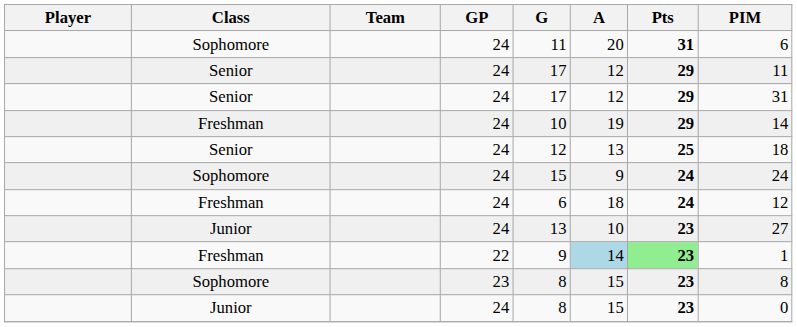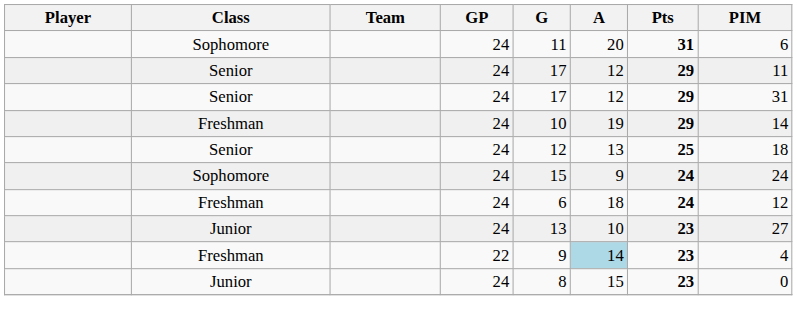Freshman / 22 | Pts: lightgreen background -> no background
Freshman / 22 | PIM: 1 -> 4
- row: Sophomore | 23 | 8 | 15 | 23 | 8
